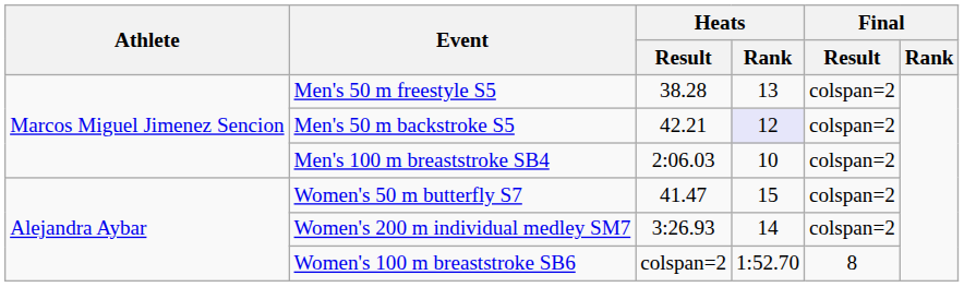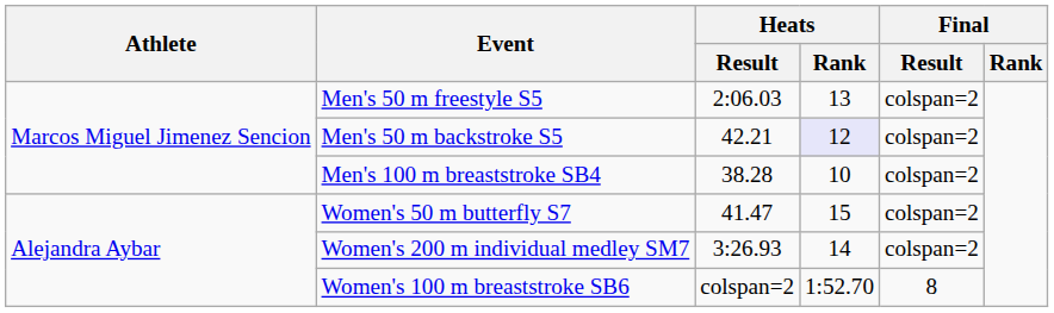Men's 50 m freestyle S5 | Heats / Result: 38.28 -> 2:06.03
Men's 100 m breaststroke SB4 | Heats / Result: 2:06.03 -> 38.28
